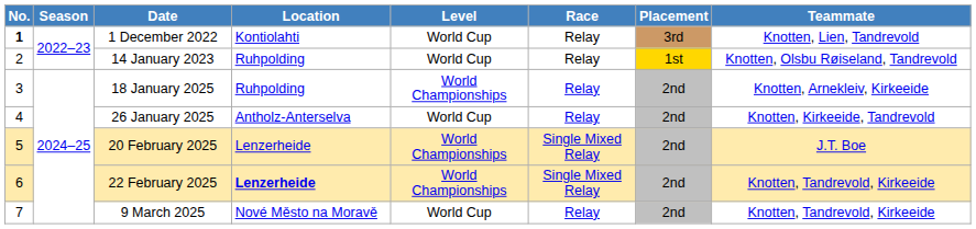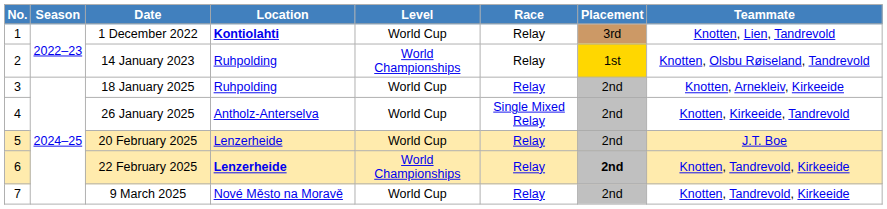1 December 2022 | No.: bold -> normal
1 December 2022 | Location: normal -> bold
14 January 2023 | Level: World Cup -> World Championships
18 January 2025 | Level: World Championships -> World Cup
26 January 2025 | Race: Relay -> Single Mixed Relay
20 February 2025 | Level: World Championships -> World Cup
20 February 2025 | Race: Single Mixed Relay -> Relay
22 February 2025 | Race: Single Mixed Relay -> Relay
22 February 2025 | Placement: normal -> bold
